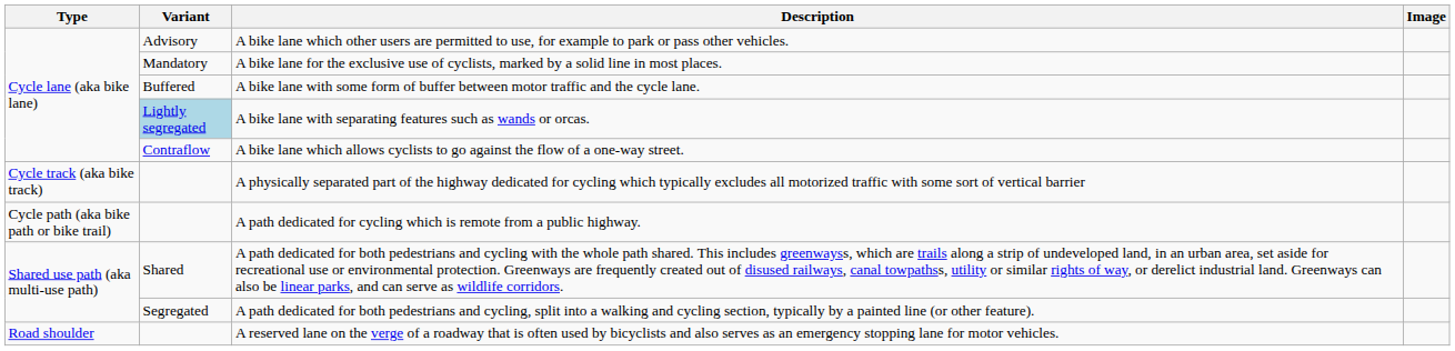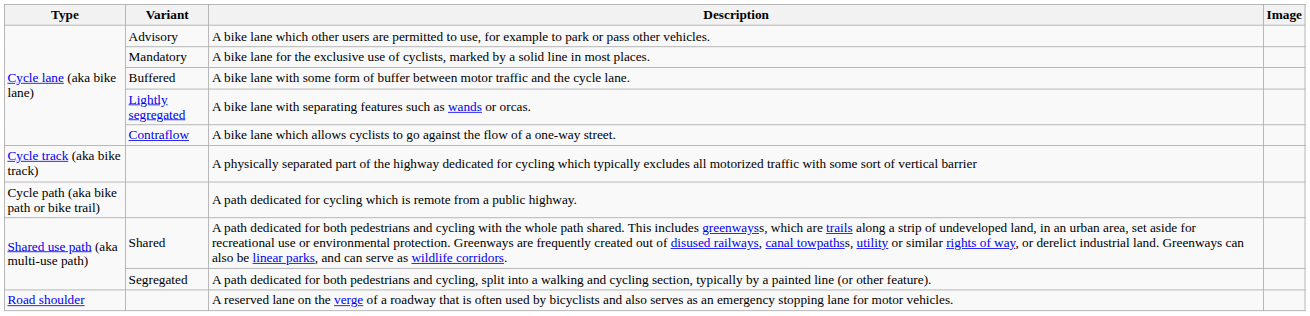A bike lane with separating features such as wands or orcas. | Variant: lightblue background -> no background
